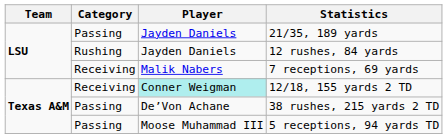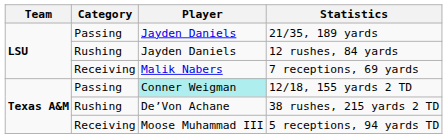12/18, 155 yards 2 TD | Category: Receiving -> Passing
38 rushes, 215 yards 2 TD | Category: Passing -> Rushing
5 receptions, 94 yards TD | Category: Passing -> Receiving
